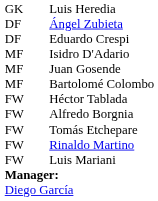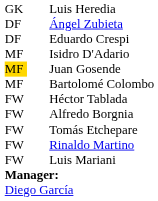Juan Gosende | column 1: no background -> gold background
